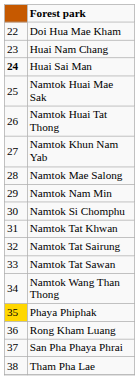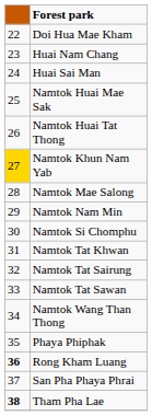Huai Sai Man | column 1: bold -> normal
Namtok Khun Nam Yab | column 1: no background -> gold background
Phaya Phiphak | column 1: gold background -> no background
Rong Kham Luang | column 1: normal -> bold
Tham Pha Lae | column 1: normal -> bold
